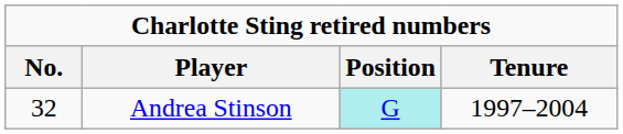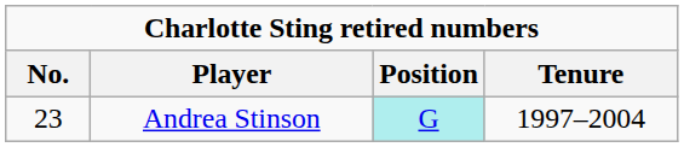Andrea Stinson | No.: 32 -> 23
